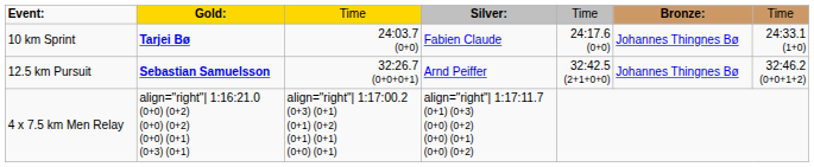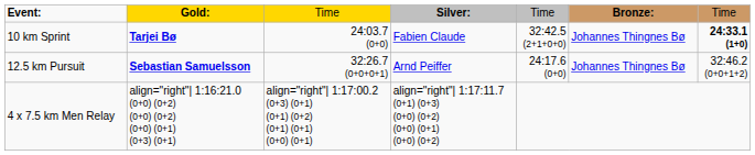10 km Sprint | column 5: 24:17.6 (0+0) -> 32:42.5 (2+1+0+0)
10 km Sprint | column 7: normal -> bold
12.5 km Pursuit | column 5: 32:42.5 (2+1+0+0) -> 24:17.6 (0+0)
